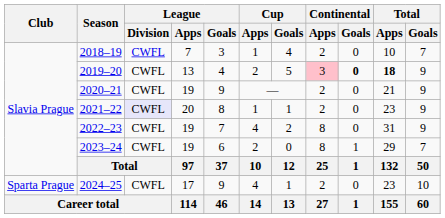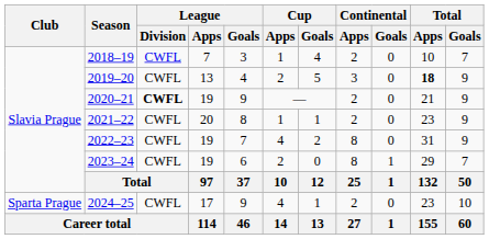2019–20 | Continental / Apps: pink background -> no background
2019–20 | Continental / Goals: bold -> normal
2020–21 | League / Division: normal -> bold
2021–22 | League / Division: lavender background -> no background
